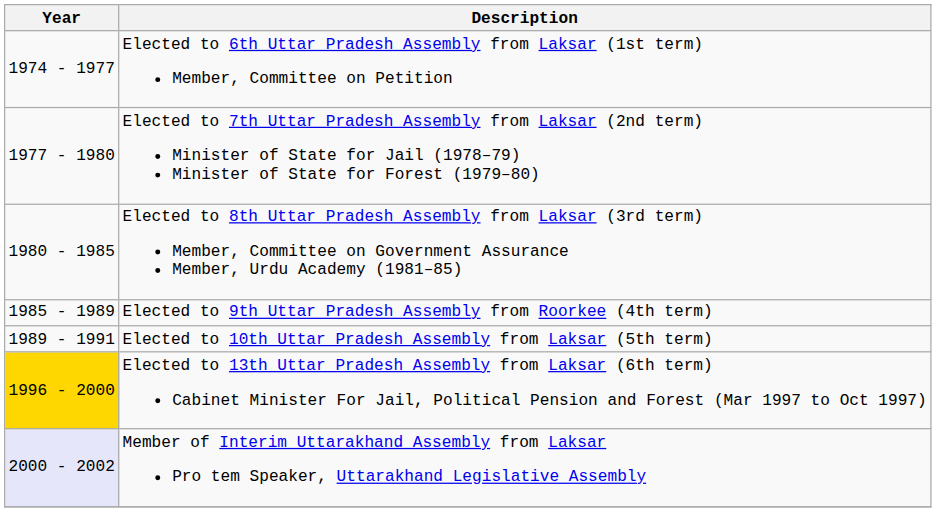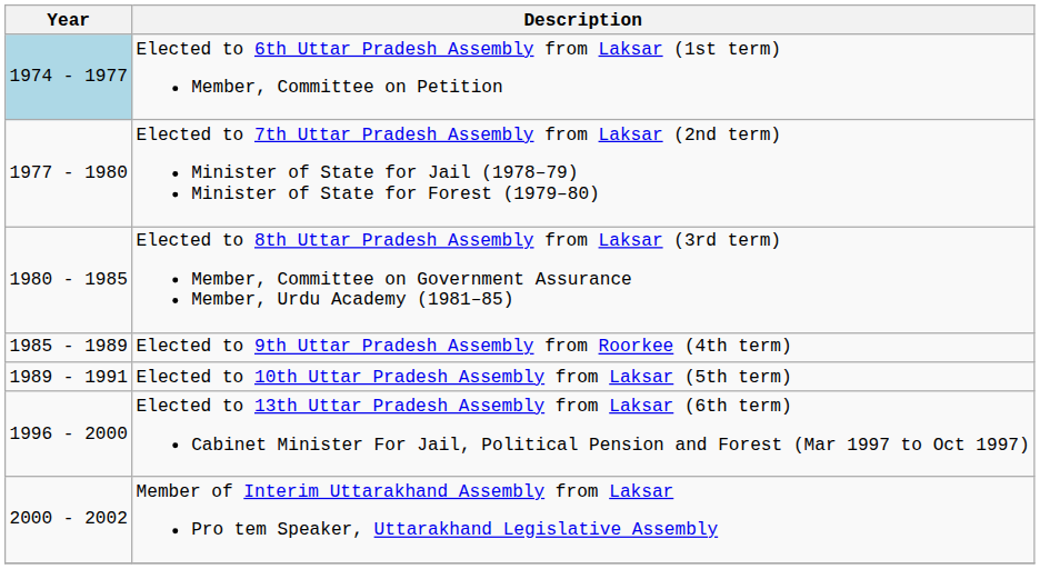row 2 | Year: no background -> lightblue background
row 7 | Year: gold background -> no background
row 8 | Year: lavender background -> no background
